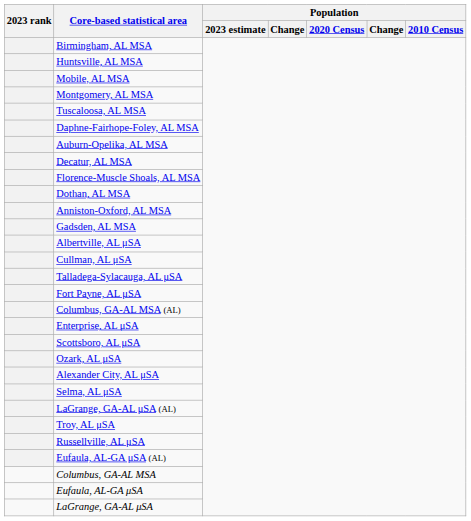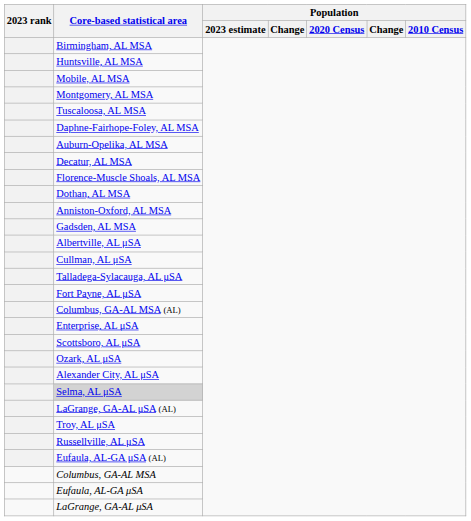Selma, AL μSA | Core-based statistical area: no background -> lightgrey background
